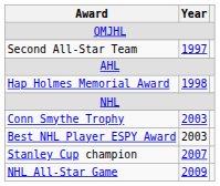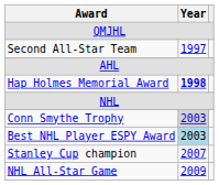Hap Holmes Memorial Award | Year: normal -> bold
Conn Smythe Trophy | Year: no background -> lightgrey background
Best NHL Player ESPY Award | Year: no background -> lightblue background
